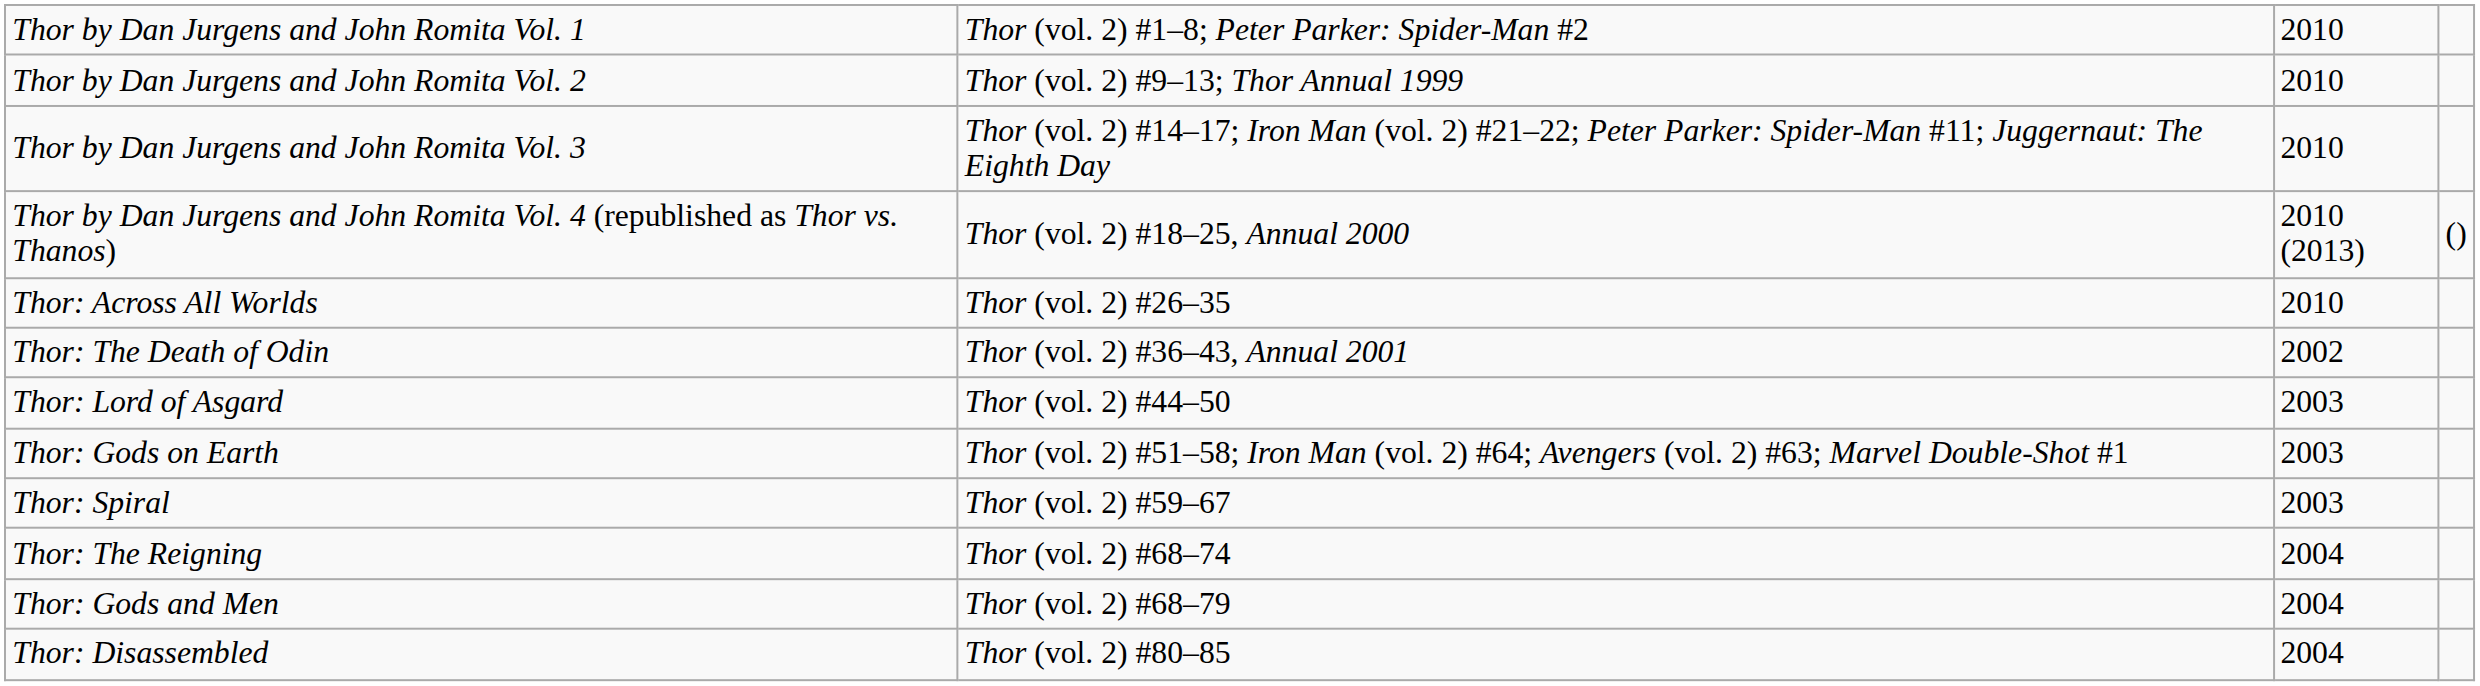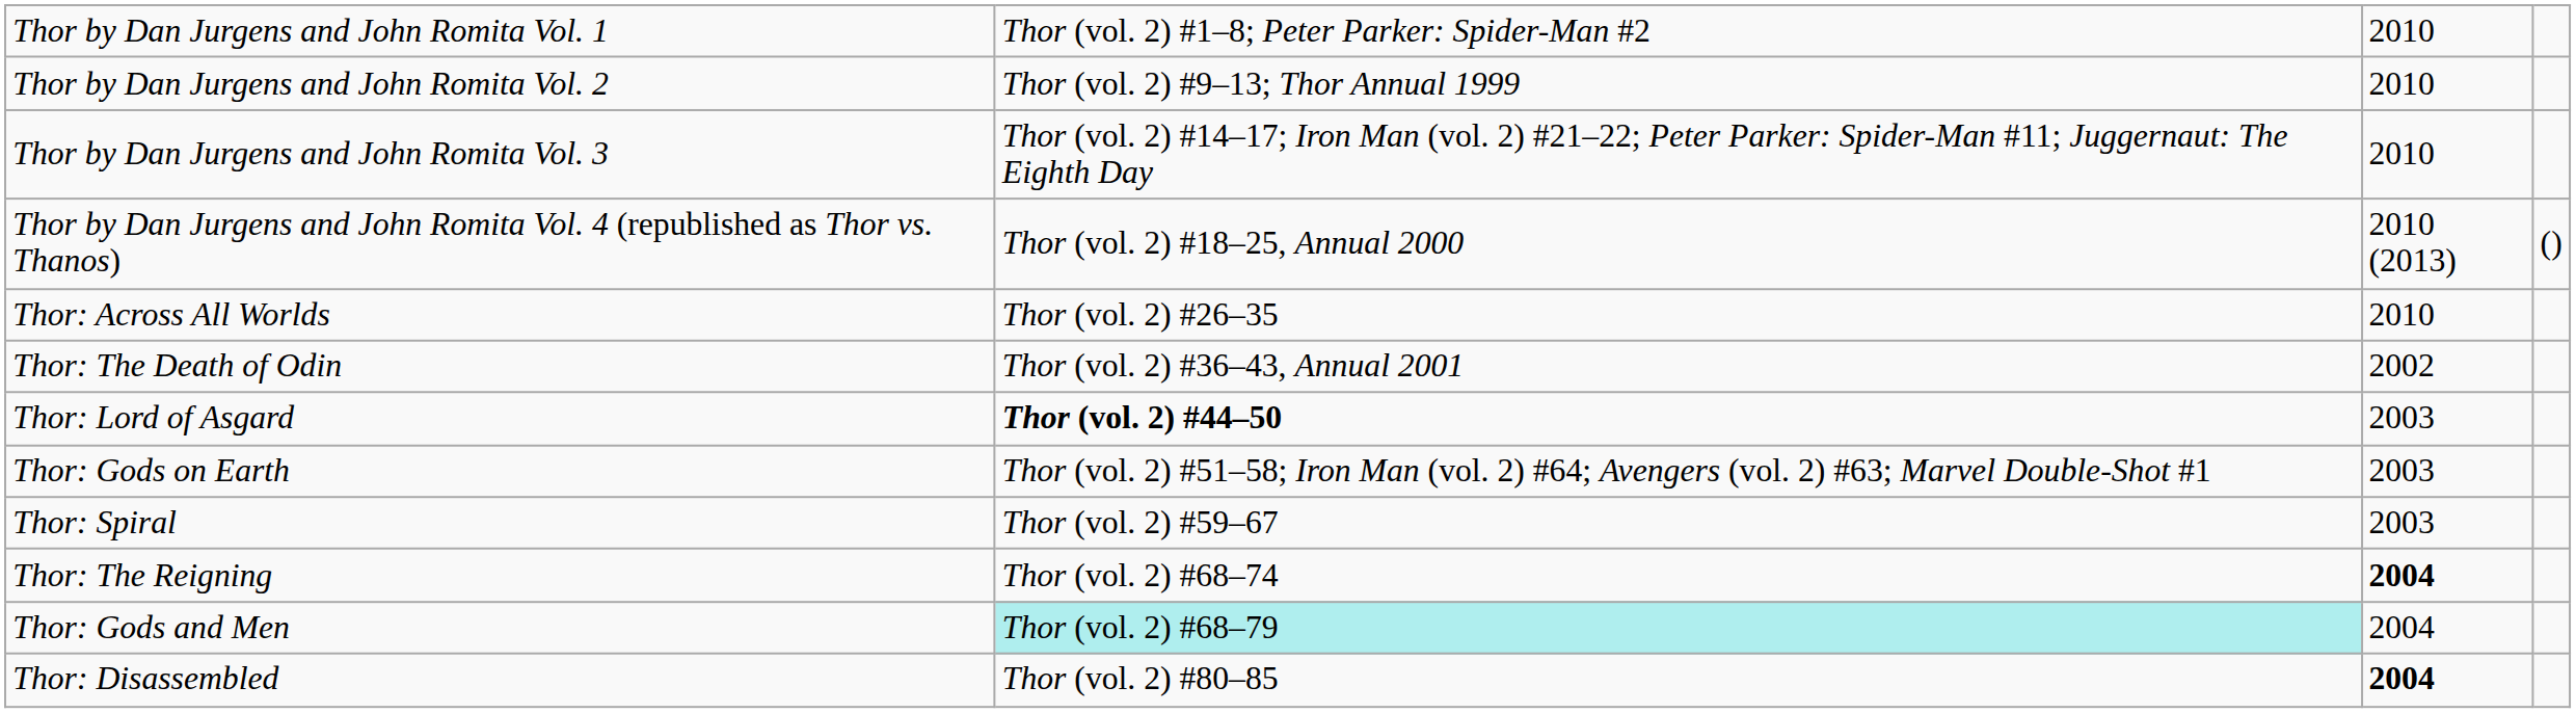Thor: Lord of Asgard | column 2: normal -> bold
Thor: The Reigning | column 3: normal -> bold
Thor: Gods and Men | column 2: no background -> paleturquoise background
Thor: Disassembled | column 3: normal -> bold
